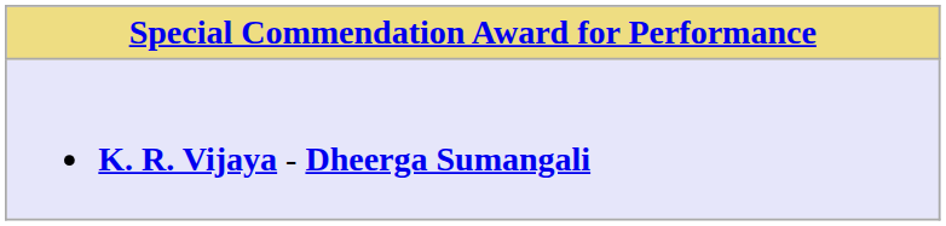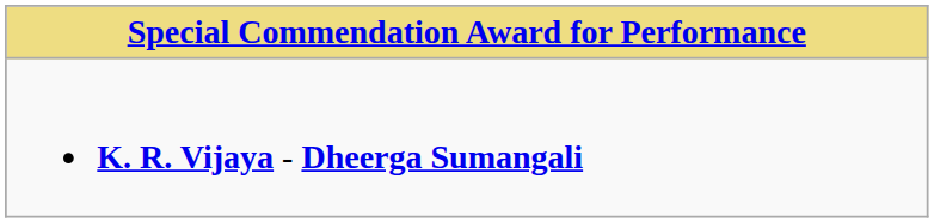row 2 | column 1: lavender background -> no background
